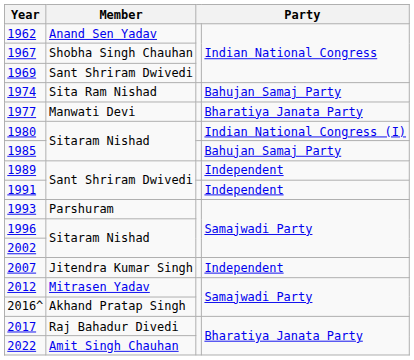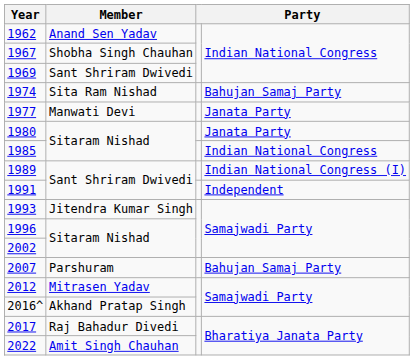1977 | column 4: Bharatiya Janata Party -> Janata Party
1980 | column 4: Indian National Congress (I) -> Janata Party
1985 | column 4: Bahujan Samaj Party -> Indian National Congress
1989 | column 4: Independent -> Indian National Congress (I)
1993 | Member: Parshuram -> Jitendra Kumar Singh
2007 | Member: Jitendra Kumar Singh -> Parshuram
2007 | column 4: Independent -> Bahujan Samaj Party
